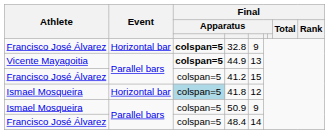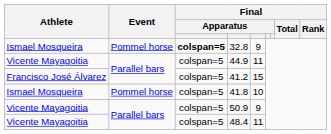32.8 | Athlete: Francisco José Álvarez -> Ismael Mosqueira
32.8 | Event: Horizontal bar -> Pommel horse
44.9 | column 3: bold -> normal
44.9 | column 5: 13 -> 11
41.8 | Event: Horizontal bar -> Pommel horse
41.8 | column 3: lightblue background -> no background
41.8 | column 5: 12 -> 10
50.9 | Athlete: Ismael Mosqueira -> Vicente Mayagoitia
48.4 | Athlete: Francisco José Álvarez -> Vicente Mayagoitia
48.4 | column 5: 14 -> 11
